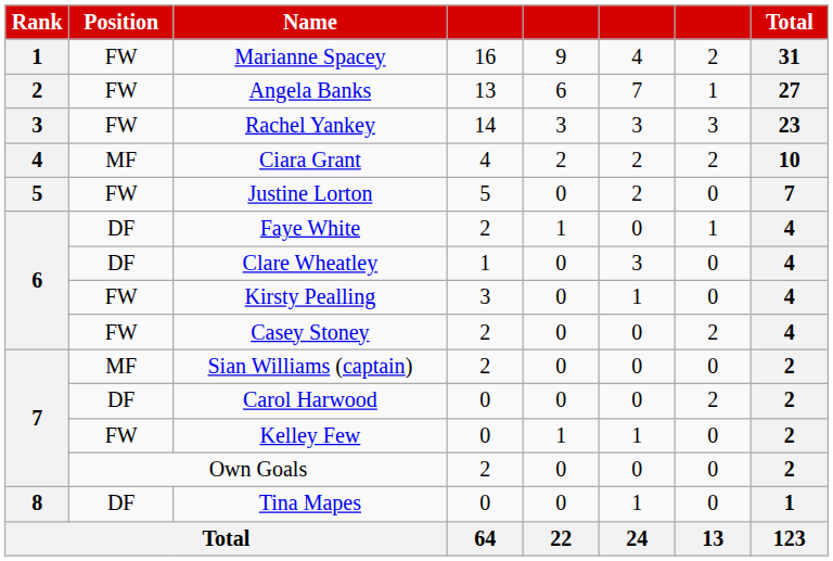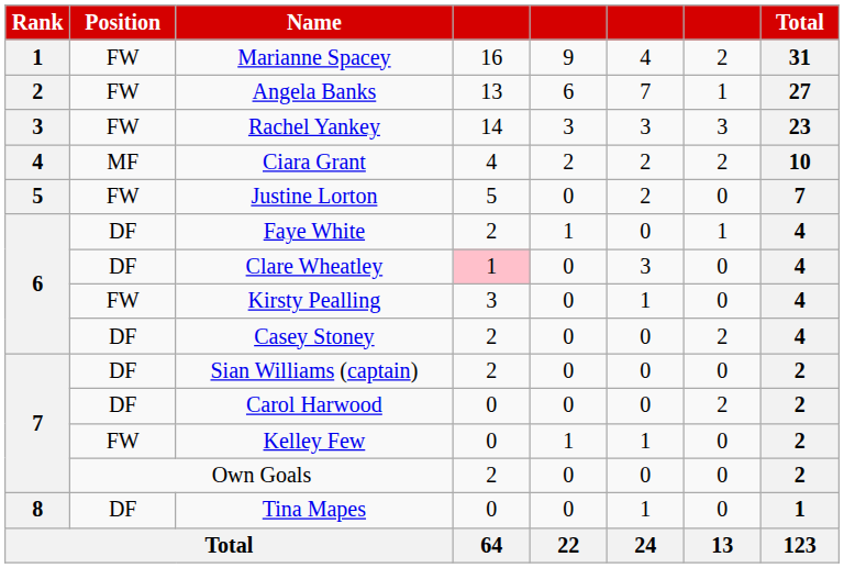Clare Wheatley | column 4: no background -> pink background
Casey Stoney | Position: FW -> DF
Sian Williams (captain) | Position: MF -> DF
